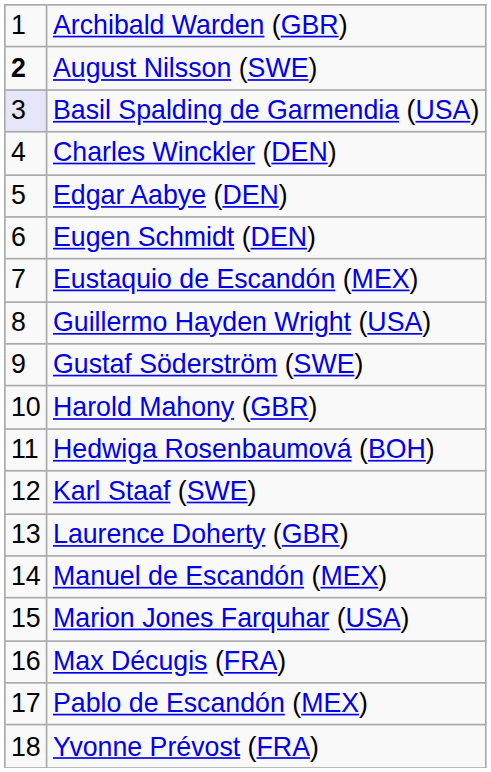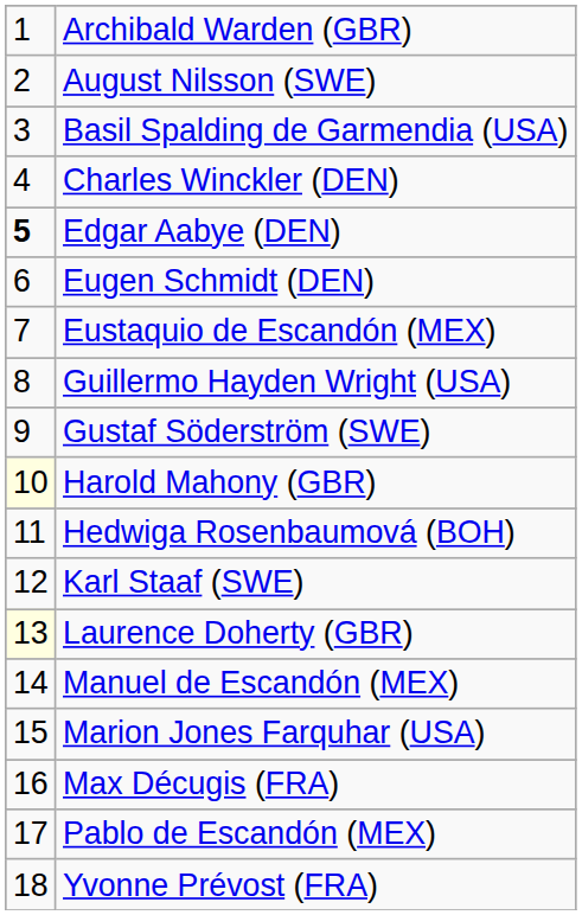August Nilsson (SWE) | column 1: bold -> normal
Basil Spalding de Garmendia (USA) | column 1: lavender background -> no background
Edgar Aabye (DEN) | column 1: normal -> bold
Harold Mahony (GBR) | column 1: no background -> lightyellow background
Laurence Doherty (GBR) | column 1: no background -> lightyellow background
